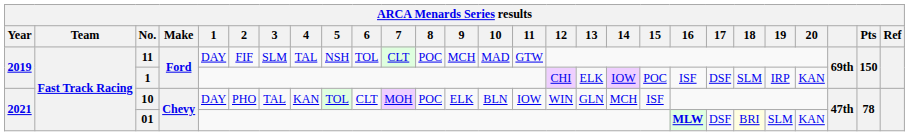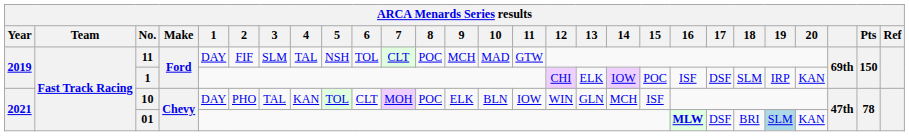01 | 18: lightyellow background -> no background
01 | 19: no background -> lightblue background
